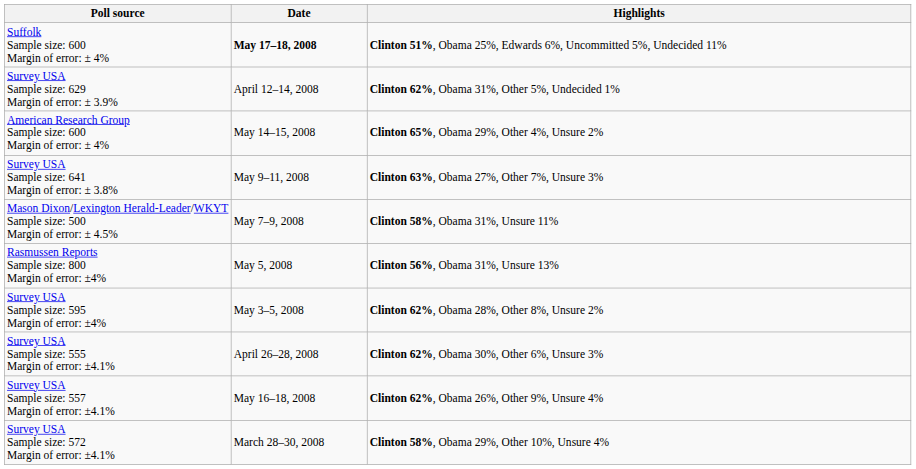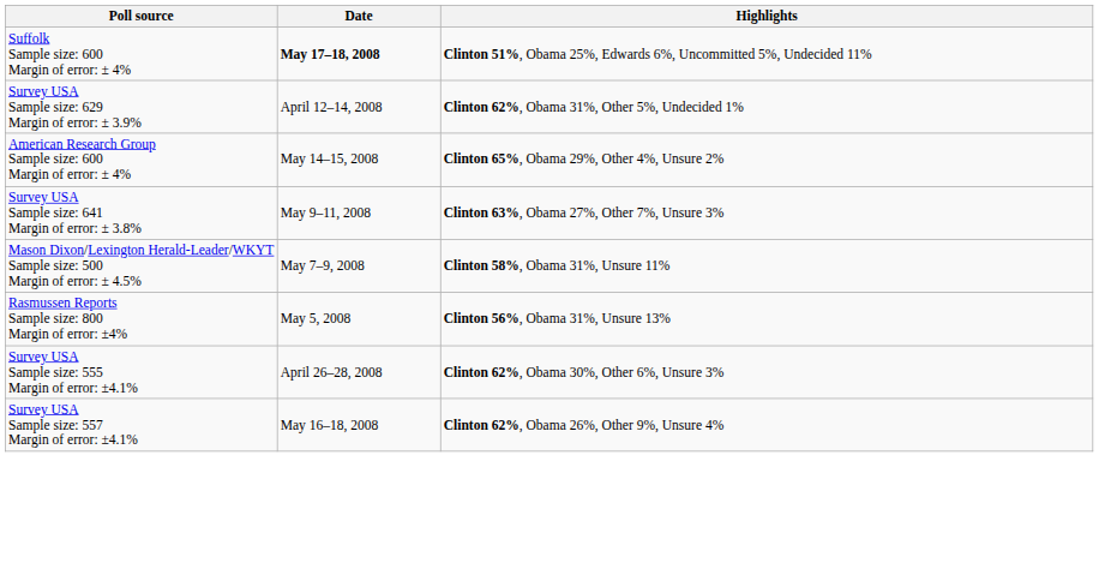- row: Survey USA Sample size: 595 Margin of error: ±4% | May 3–5, 2008 | Clinton 62%, Obama 28%, Other 8%, Unsure 2%
- row: Survey USA Sample size: 572 Margin of error: ±4.1% | March 28–30, 2008 | Clinton 58%, Obama 29%, Other 10%, Unsure 4%
